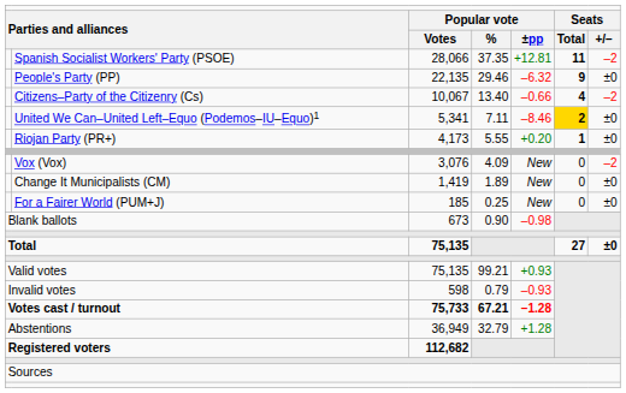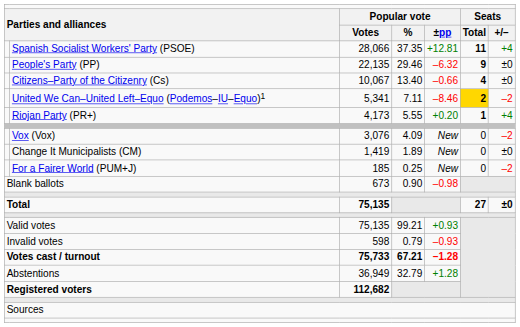Spanish Socialist Workers' Party (PSOE) | column 7: –2 -> +4
Citizens–Party of the Citizenry (Cs) | column 7: –2 -> ±0
United We Can–United Left–Equo (Podemos–IU–Equo)1 | column 7: ±0 -> –2
Riojan Party (PR+) | column 7: ±0 -> +4
For a Fairer World (PUM+J) | column 7: ±0 -> –2
